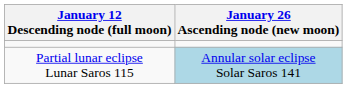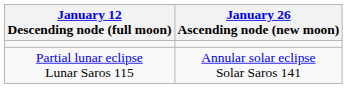Partial lunar eclipse Lunar Saros 115 | January 26 Ascending node (new moon): lightblue background -> no background
